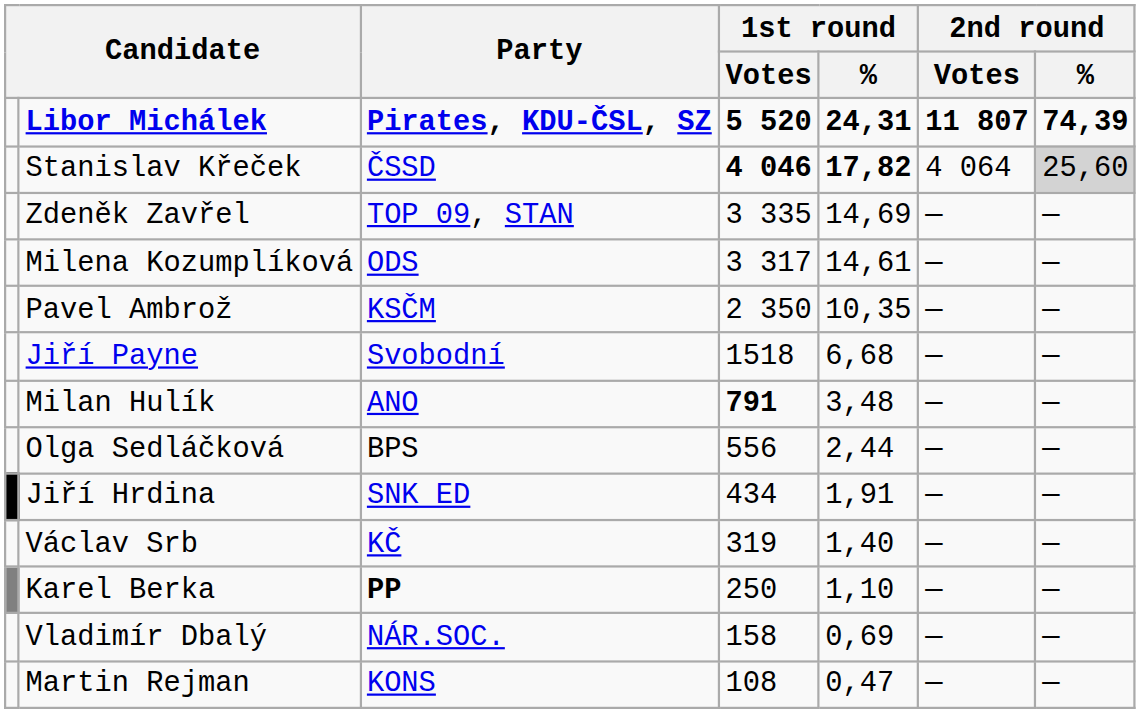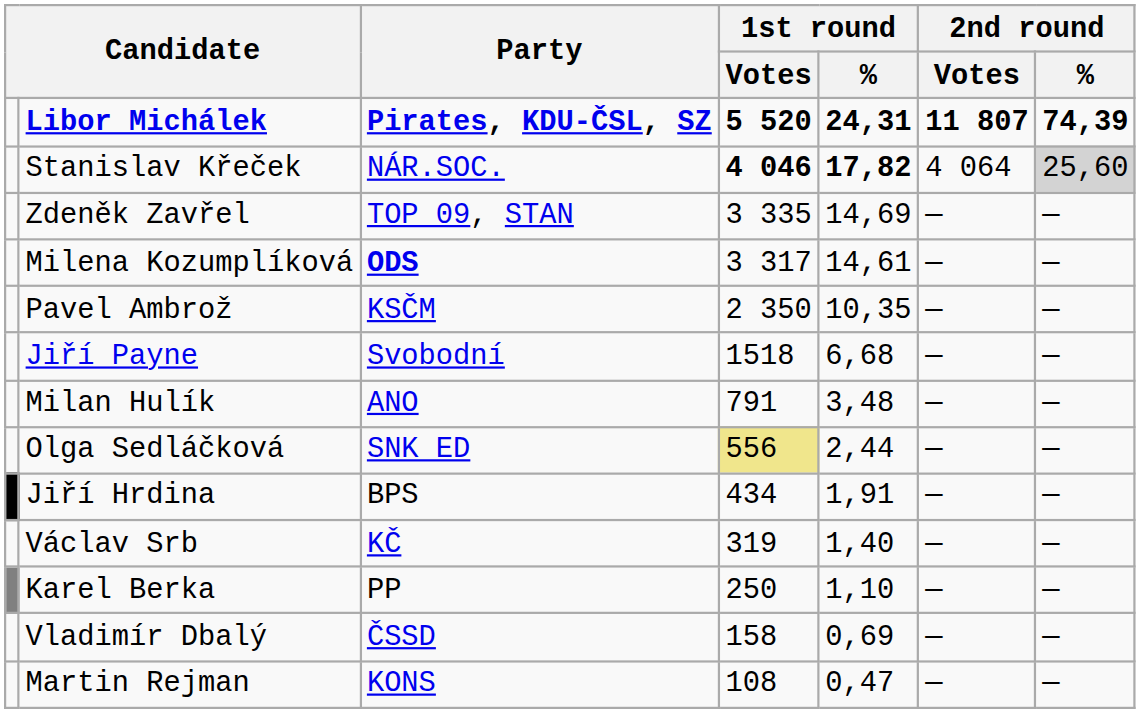Stanislav Křeček | Party: ČSSD -> NÁR.SOC.
Milena Kozumplíková | Party: normal -> bold
Milan Hulík | 1st round / Votes: bold -> normal
Olga Sedláčková | Party: BPS -> SNK ED
Olga Sedláčková | 1st round / Votes: no background -> khaki background
Jiří Hrdina | Party: SNK ED -> BPS
Karel Berka | Party: bold -> normal
Vladimír Dbalý | Party: NÁR.SOC. -> ČSSD
